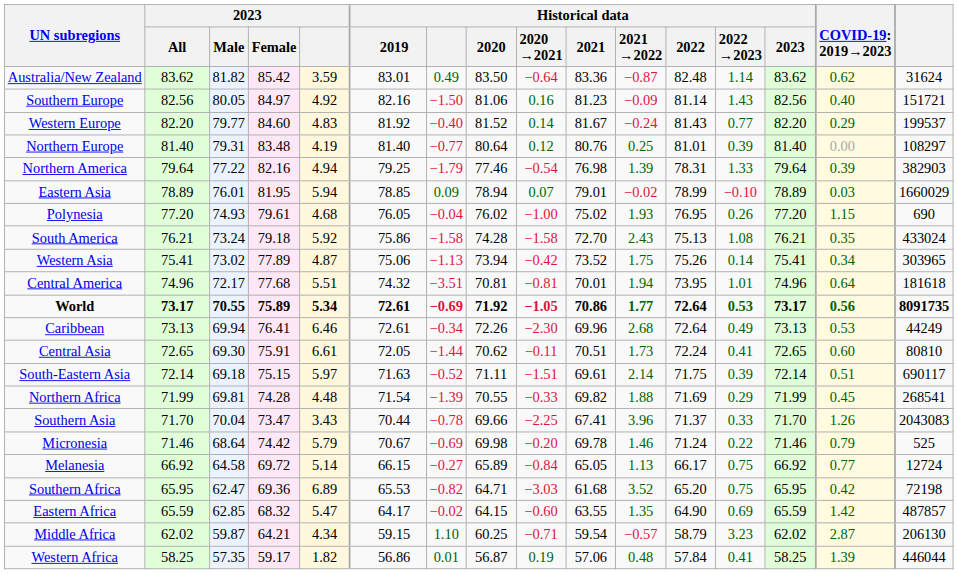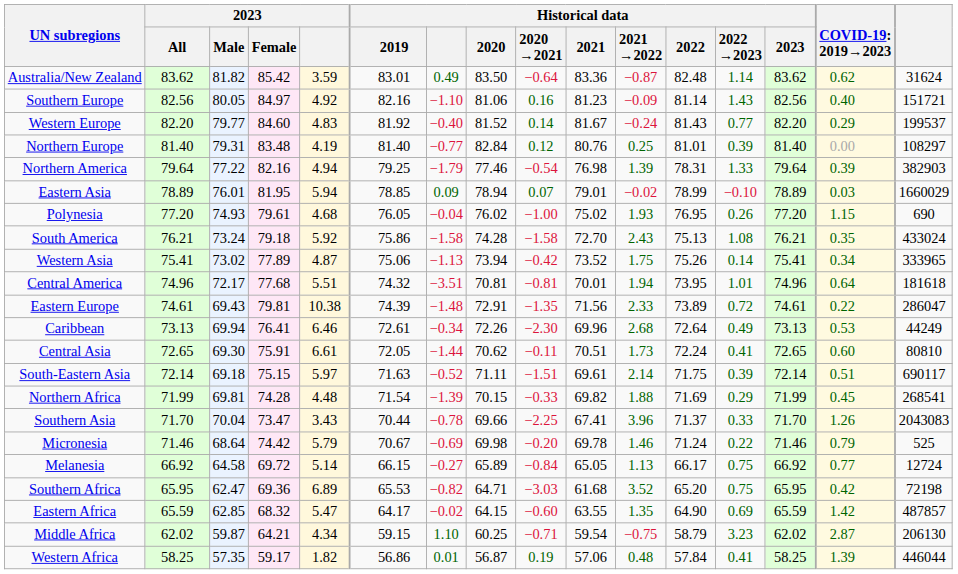Southern Europe | Historical data: −1.50 -> −1.10
Northern Europe | Historical data / 2020: 80.64 -> 82.84
Western Asia | column 16: 303965 -> 333965
+ row: Eastern Europe | 74.61 | 69.43 | 79.81 | 10.38 | 74.39 | −1.48 | 72.91 | −1.35 | 71.56 | 2.33 | 73.89 | 0.72 | 74.61 | 0.22 | 286047
- row: World | 73.17 | 70.55 | 75.89 | 5.34 | 72.61 | −0.69 | 71.92 | −1.05 | 70.86 | 1.77 | 72.64 | 0.53 | 73.17 | 0.56 | 8091735
Northern Africa | Historical data / 2020: 70.55 -> 70.15
Middle Africa | Historical data / 2021 →2022: −0.57 -> −0.75
